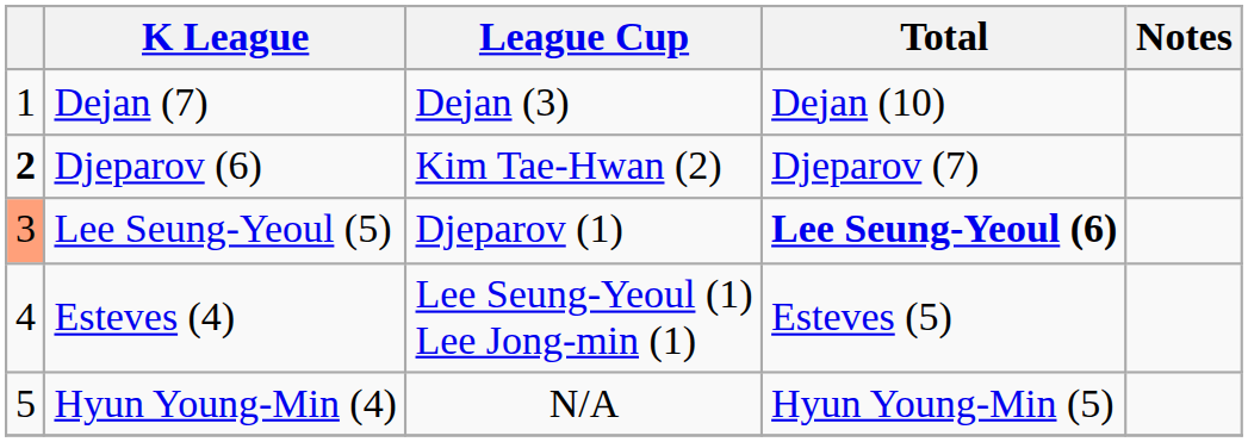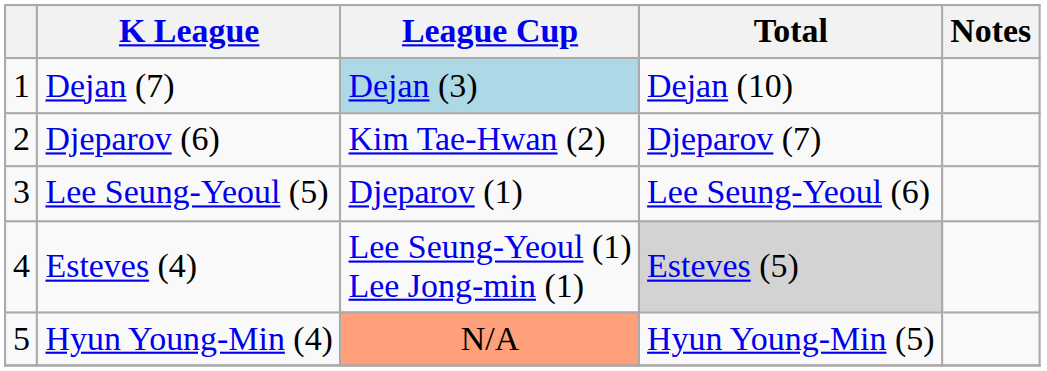Dejan (7) | League Cup: no background -> lightblue background
Djeparov (6) | column 1: bold -> normal
Lee Seung-Yeoul (5) | column 1: lightsalmon background -> no background
Lee Seung-Yeoul (5) | Total: bold -> normal
Esteves (4) | Total: no background -> lightgrey background
Hyun Young-Min (4) | League Cup: no background -> lightsalmon background
